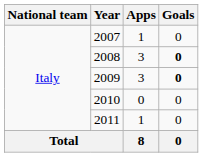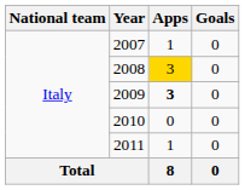2008 | Apps: no background -> gold background
2008 | Goals: bold -> normal
2009 | Apps: normal -> bold
2009 | Goals: bold -> normal
